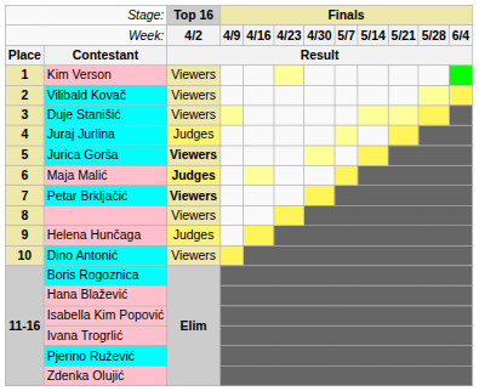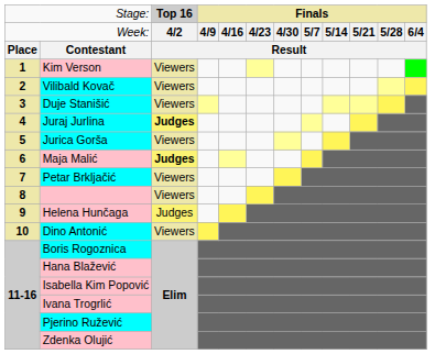Juraj Jurlina | column 3: normal -> bold
Jurica Gorša | column 3: bold -> normal
Petar Brkljačić | column 3: bold -> normal
